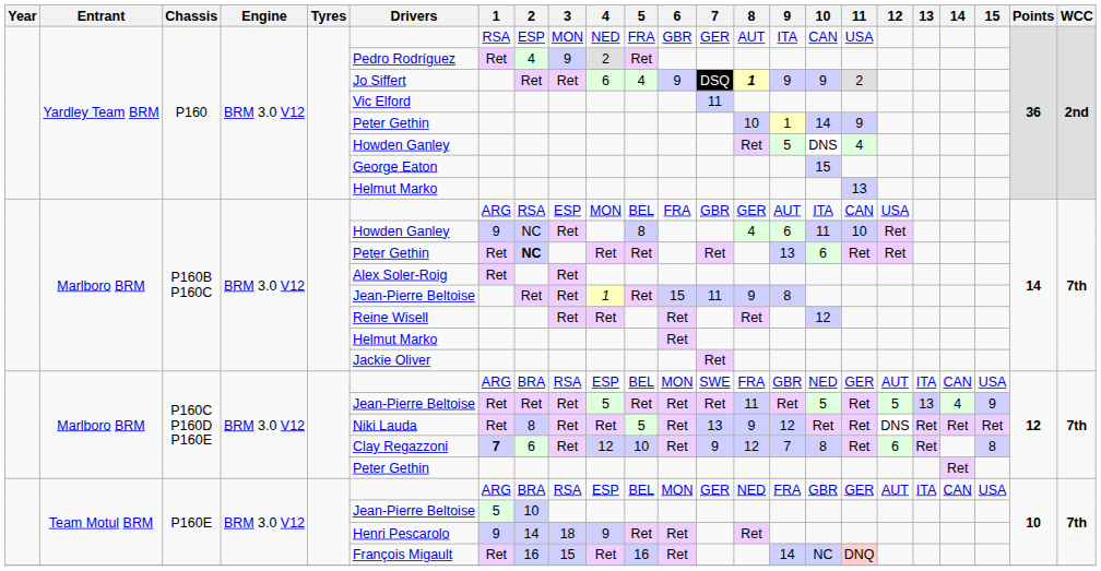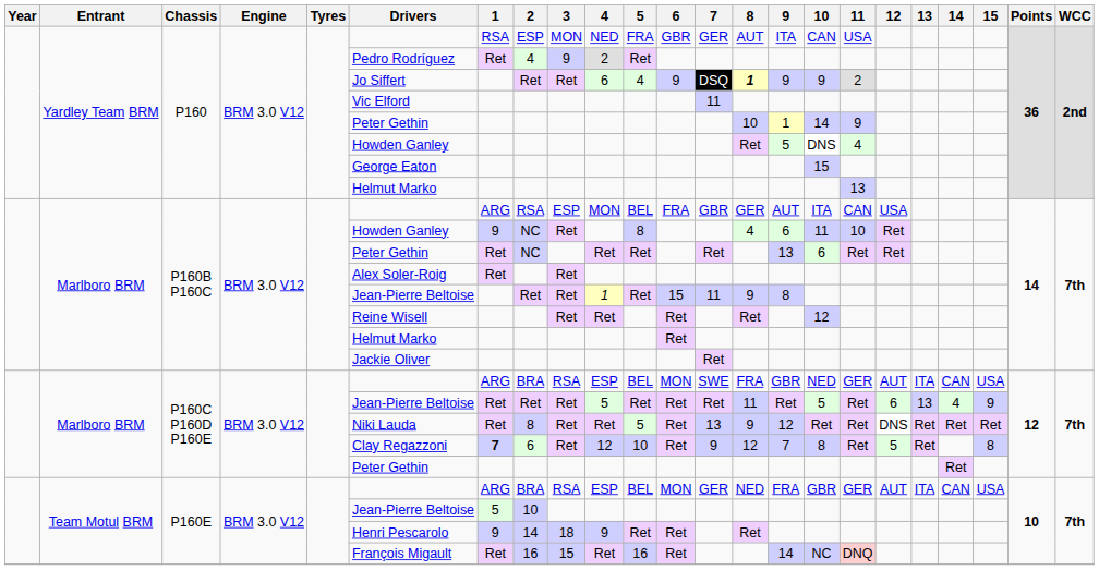row 12 | 2: bold -> normal
row 19 | 12: 5 -> 6
row 21 | 12: 6 -> 5
